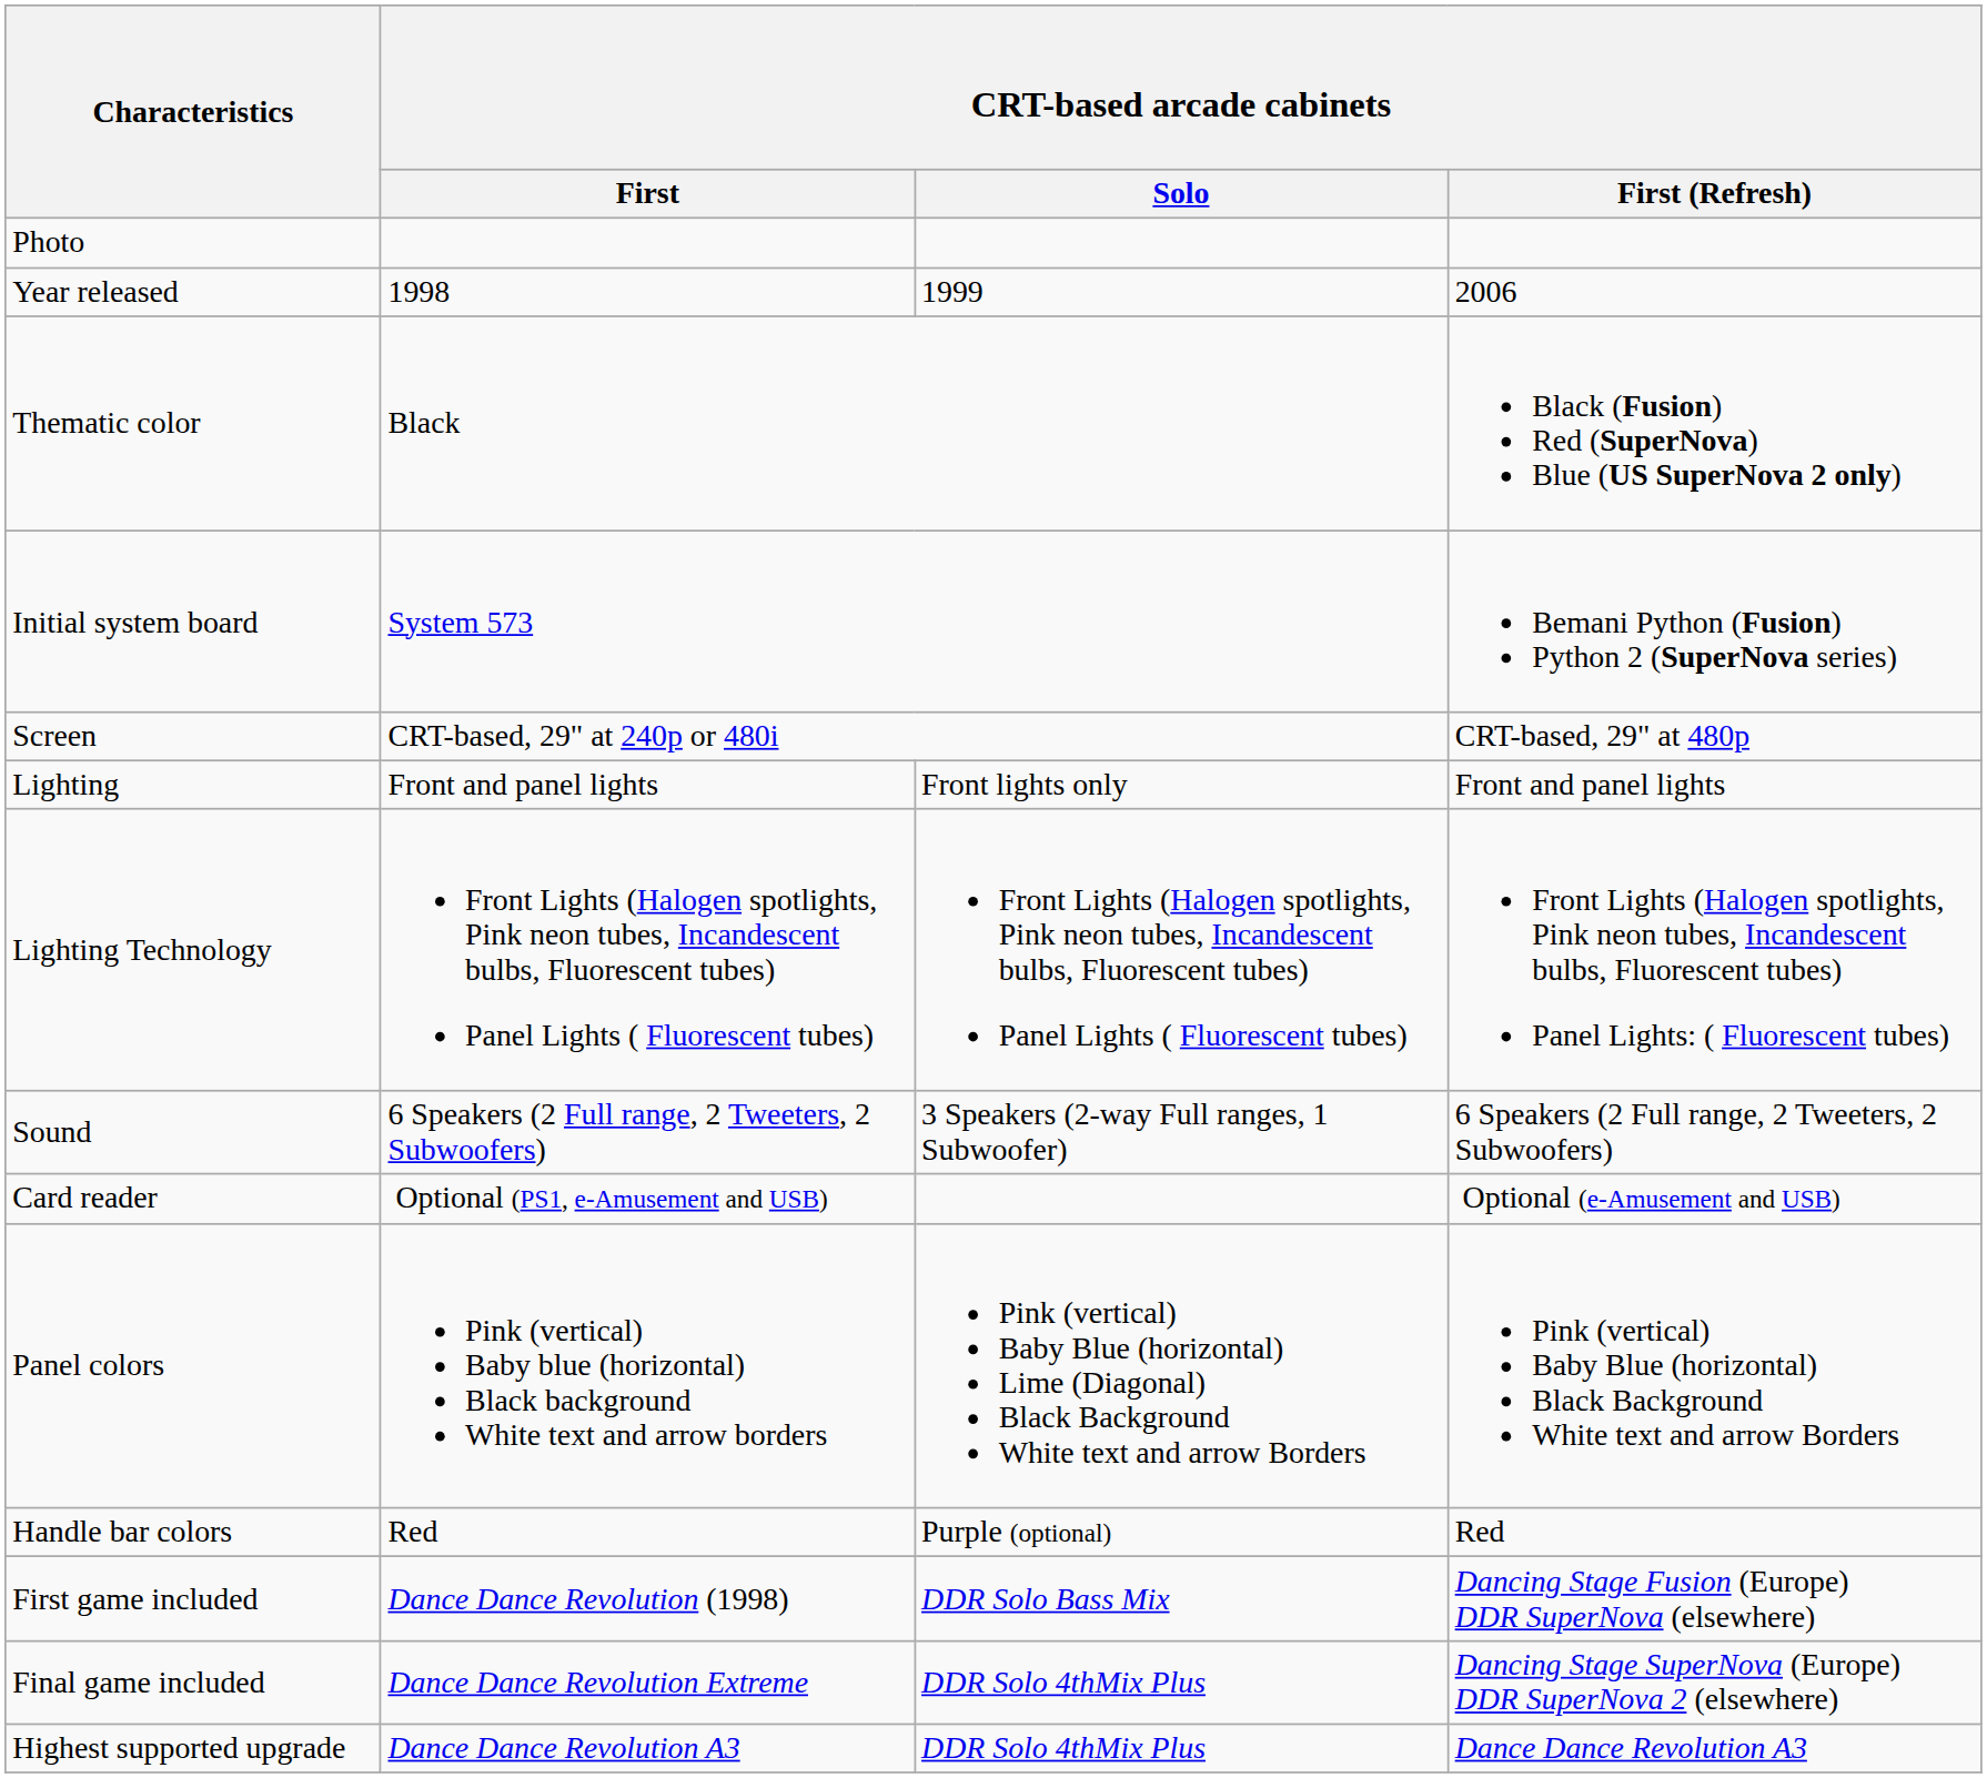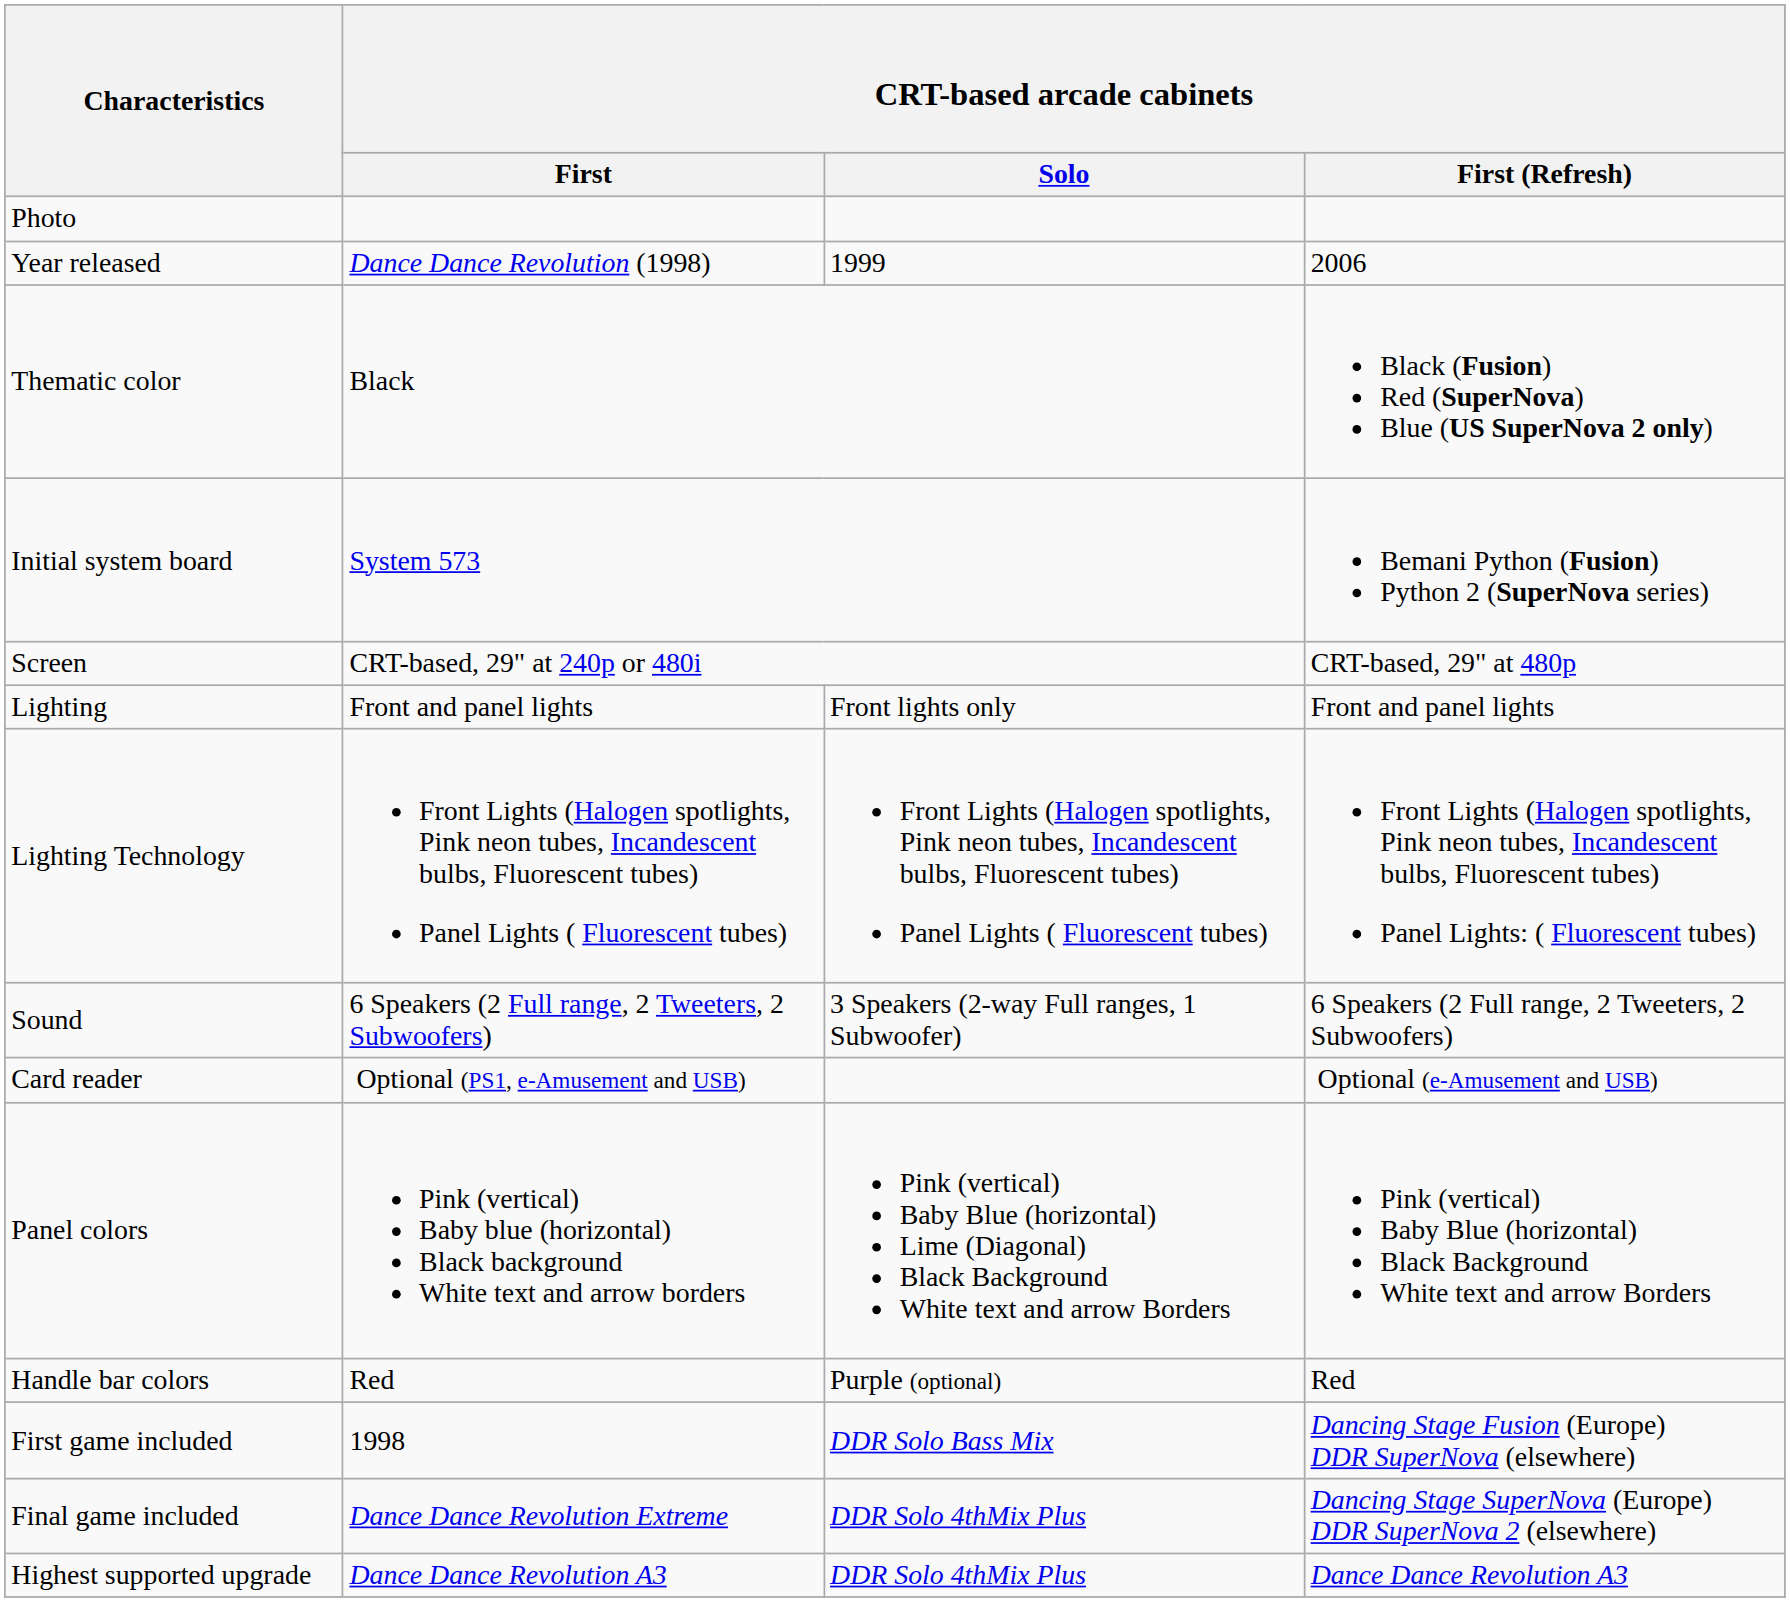Year released | CRT-based arcade cabinets / First: 1998 -> Dance Dance Revolution (1998)
First game included | CRT-based arcade cabinets / First: Dance Dance Revolution (1998) -> 1998
